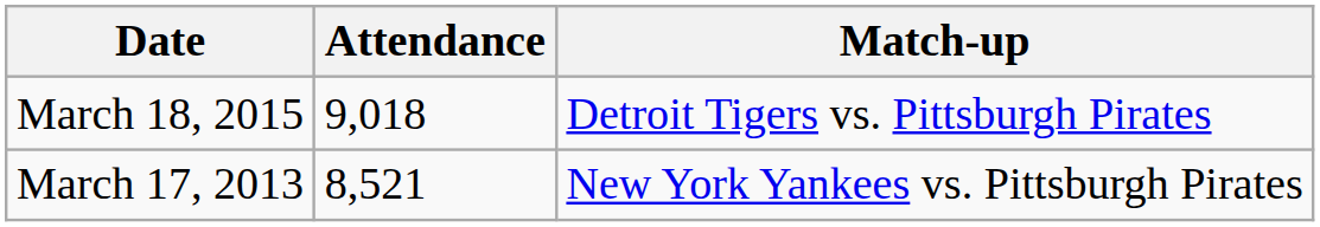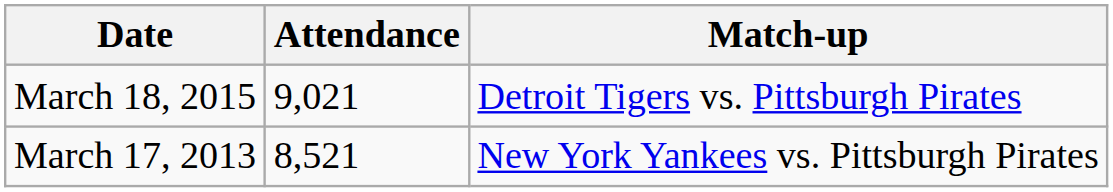March 18, 2015 | Attendance: 9,018 -> 9,021
